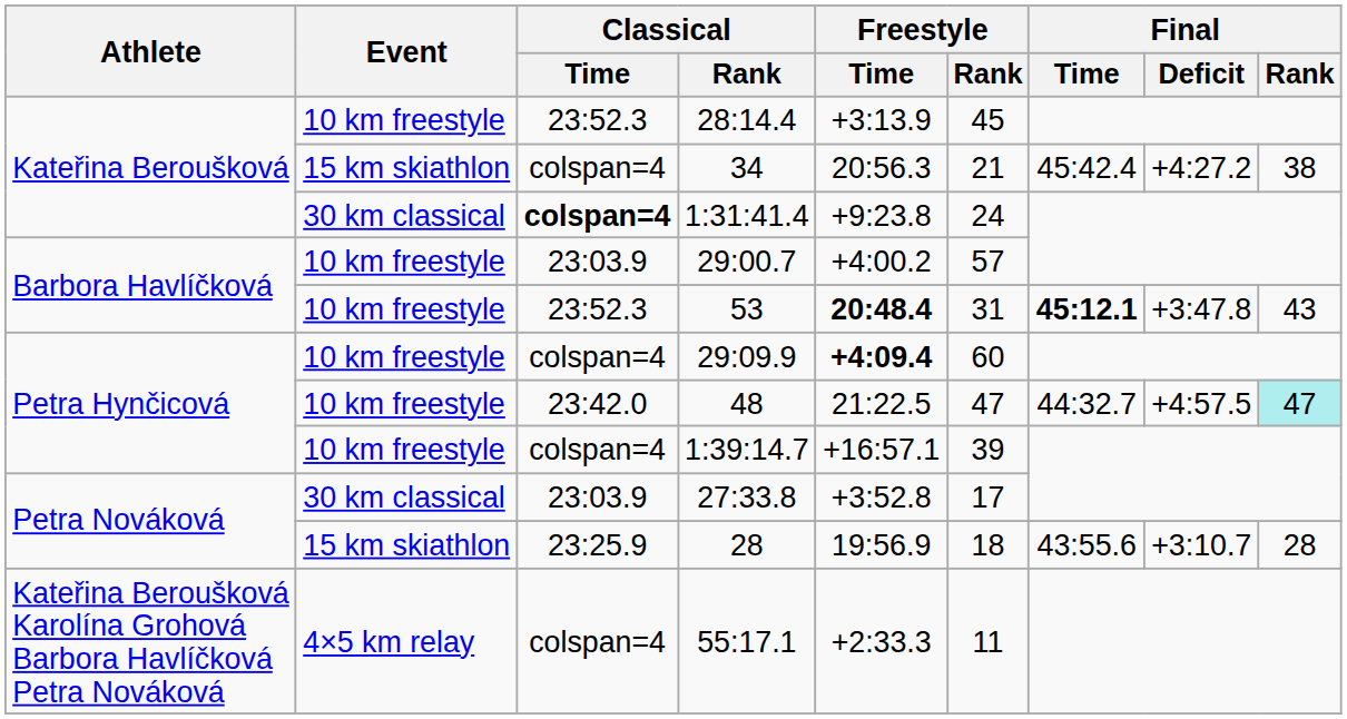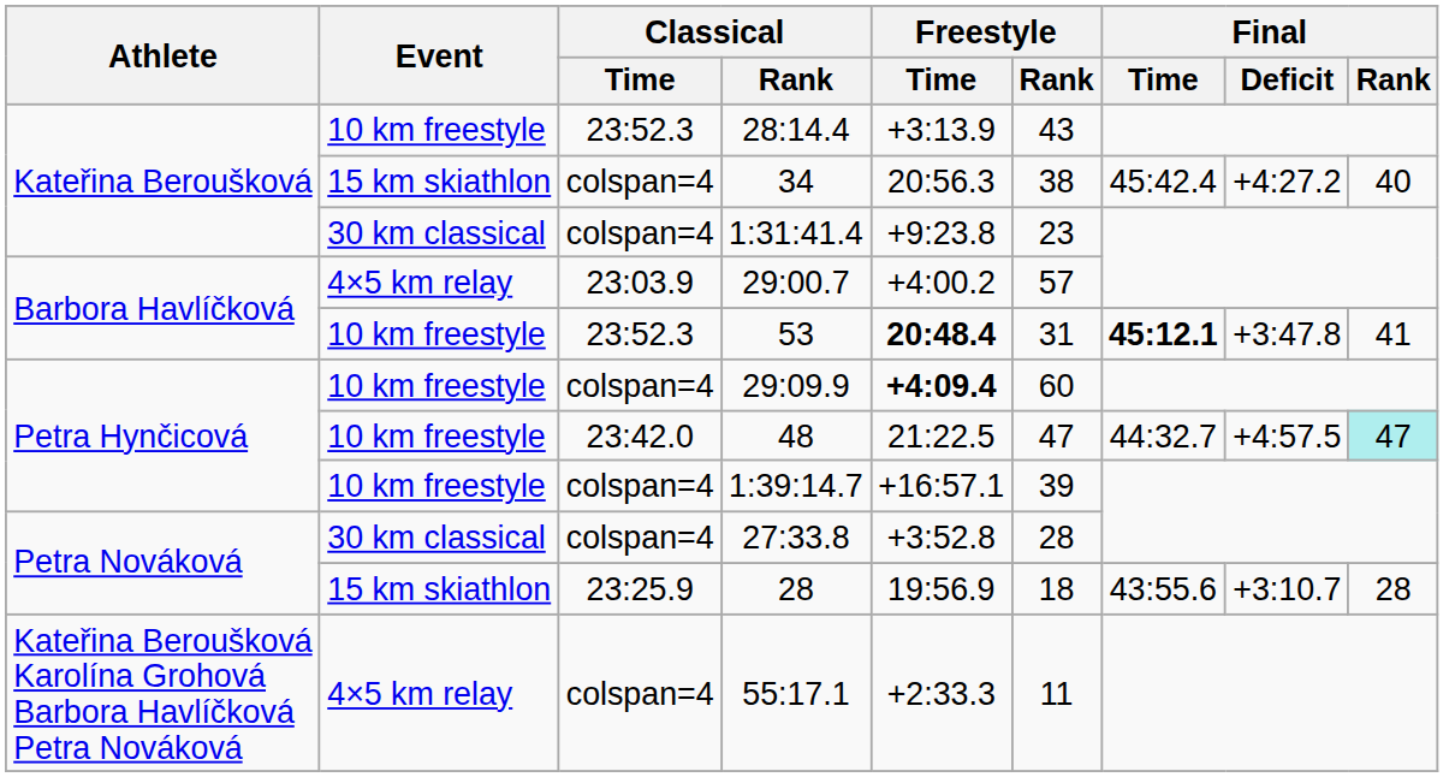28:14.4 | Freestyle / Rank: 45 -> 43
34 | Freestyle / Rank: 21 -> 38
34 | Final / Rank: 38 -> 40
1:31:41.4 | Classical / Time: bold -> normal
1:31:41.4 | Freestyle / Rank: 24 -> 23
29:00.7 | Event: 10 km freestyle -> 4×5 km relay
53 | Final / Rank: 43 -> 41
27:33.8 | Classical / Time: 23:03.9 -> colspan=4
27:33.8 | Freestyle / Rank: 17 -> 28
